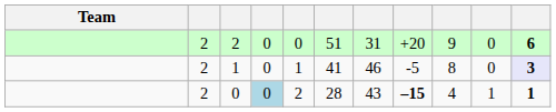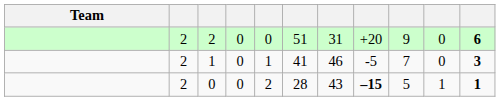row 3 | column 9: 8 -> 7
row 3 | column 11: lavender background -> no background
row 4 | column 4: lightblue background -> no background
row 4 | column 9: 4 -> 5
